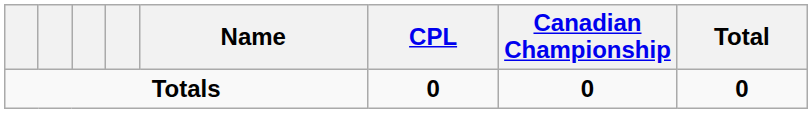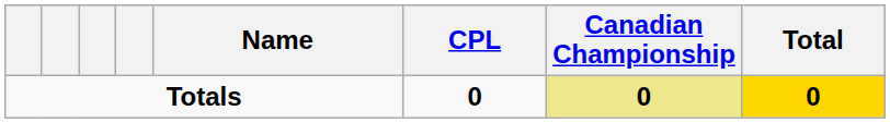row 2 | Canadian Championship: no background -> khaki background
row 2 | Total: no background -> gold background
